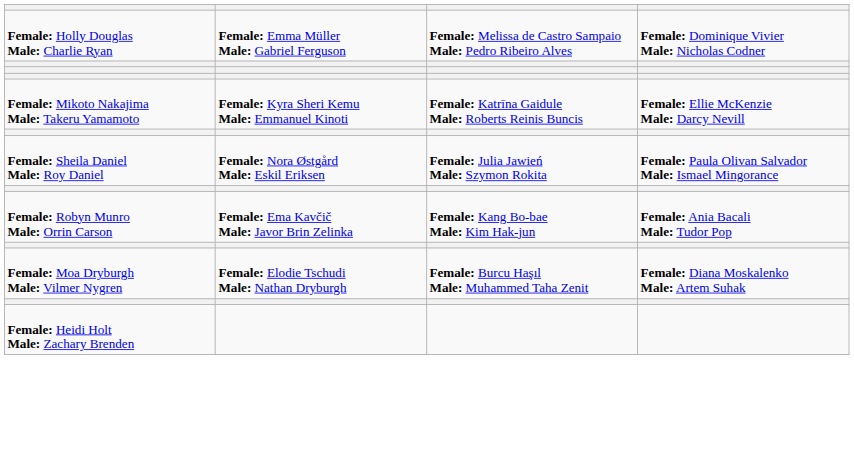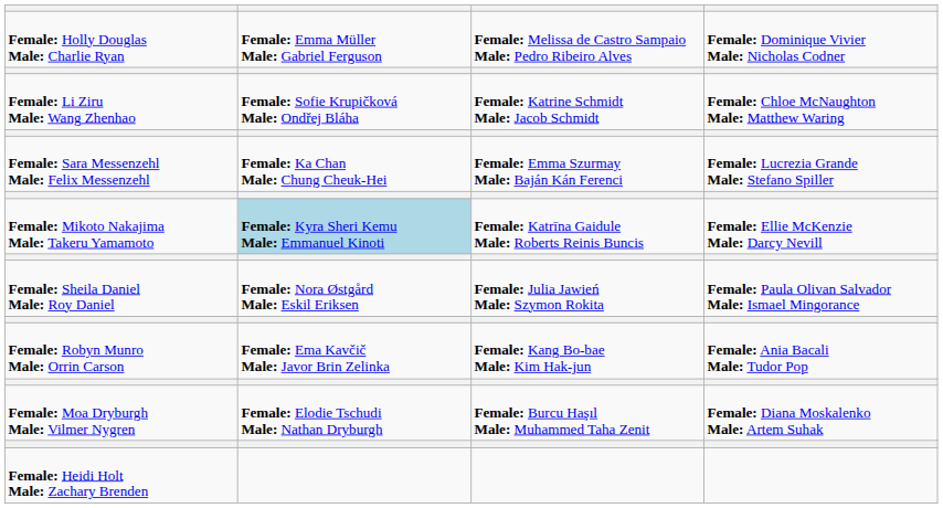+ row: Female: Li Ziru Male: Wang Zhenhao | Female: Sofie Krupičková Male: Ondřej Bláha | Female: Katrine Schmidt Male: Jacob Schmidt | Female: Chloe McNaughton Male: Matthew Waring
+ row: Female: Sara Messenzehl Male: Felix Messenzehl | Female: Ka Chan Male: Chung Cheuk-Hei | Female: Emma Szurmay Male: Baján Kán Ferenci | Female: Lucrezia Grande Male: Stefano Spiller
Female: Mikoto Nakajima Male: Takeru Yamamoto | column 2: no background -> lightblue background
